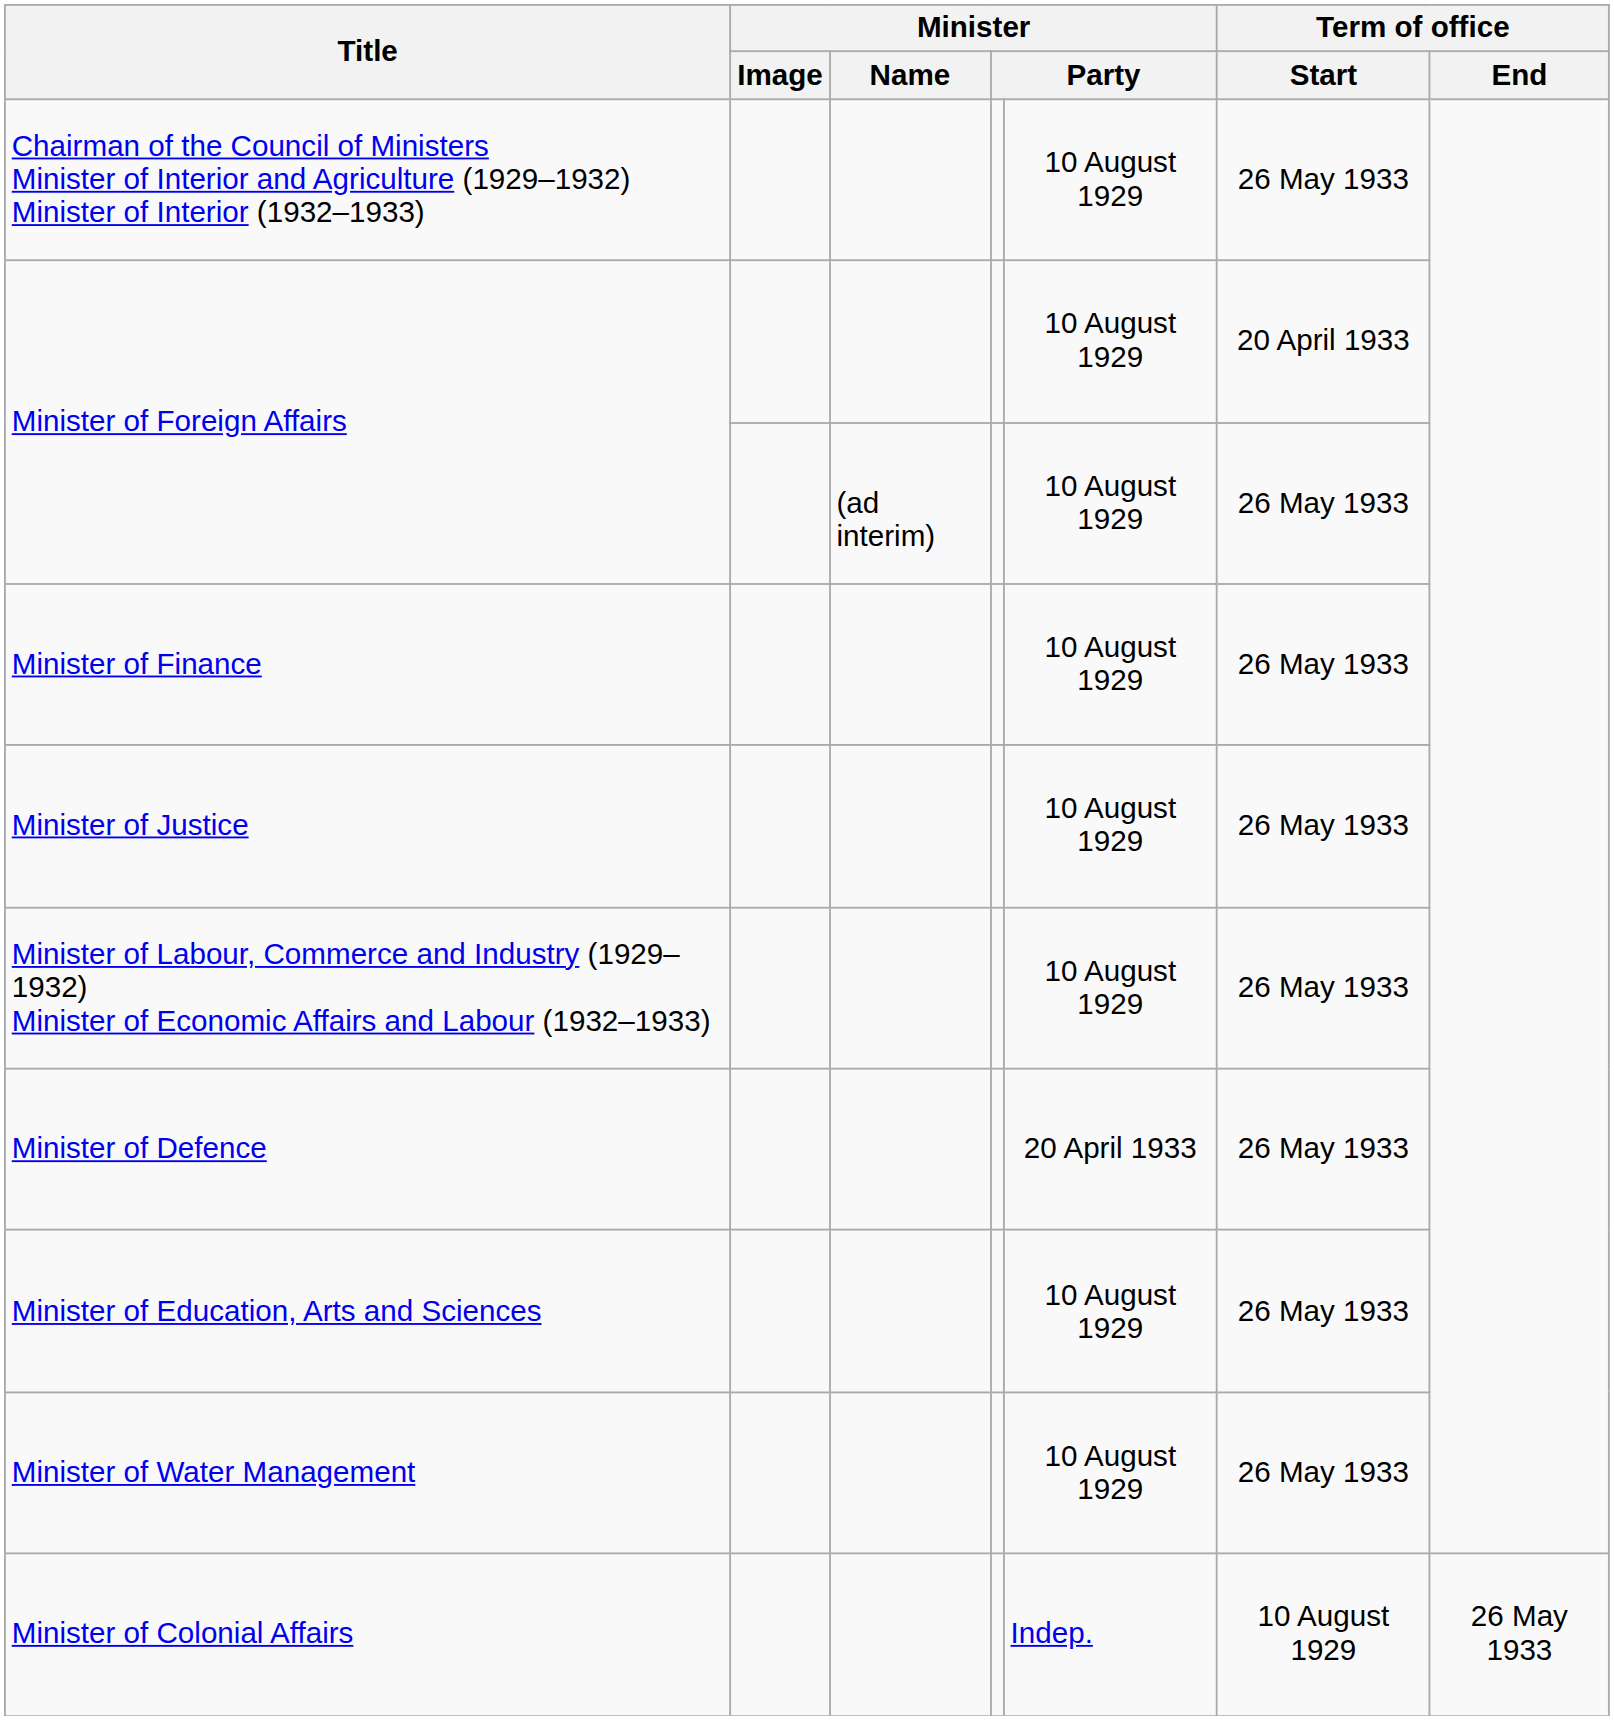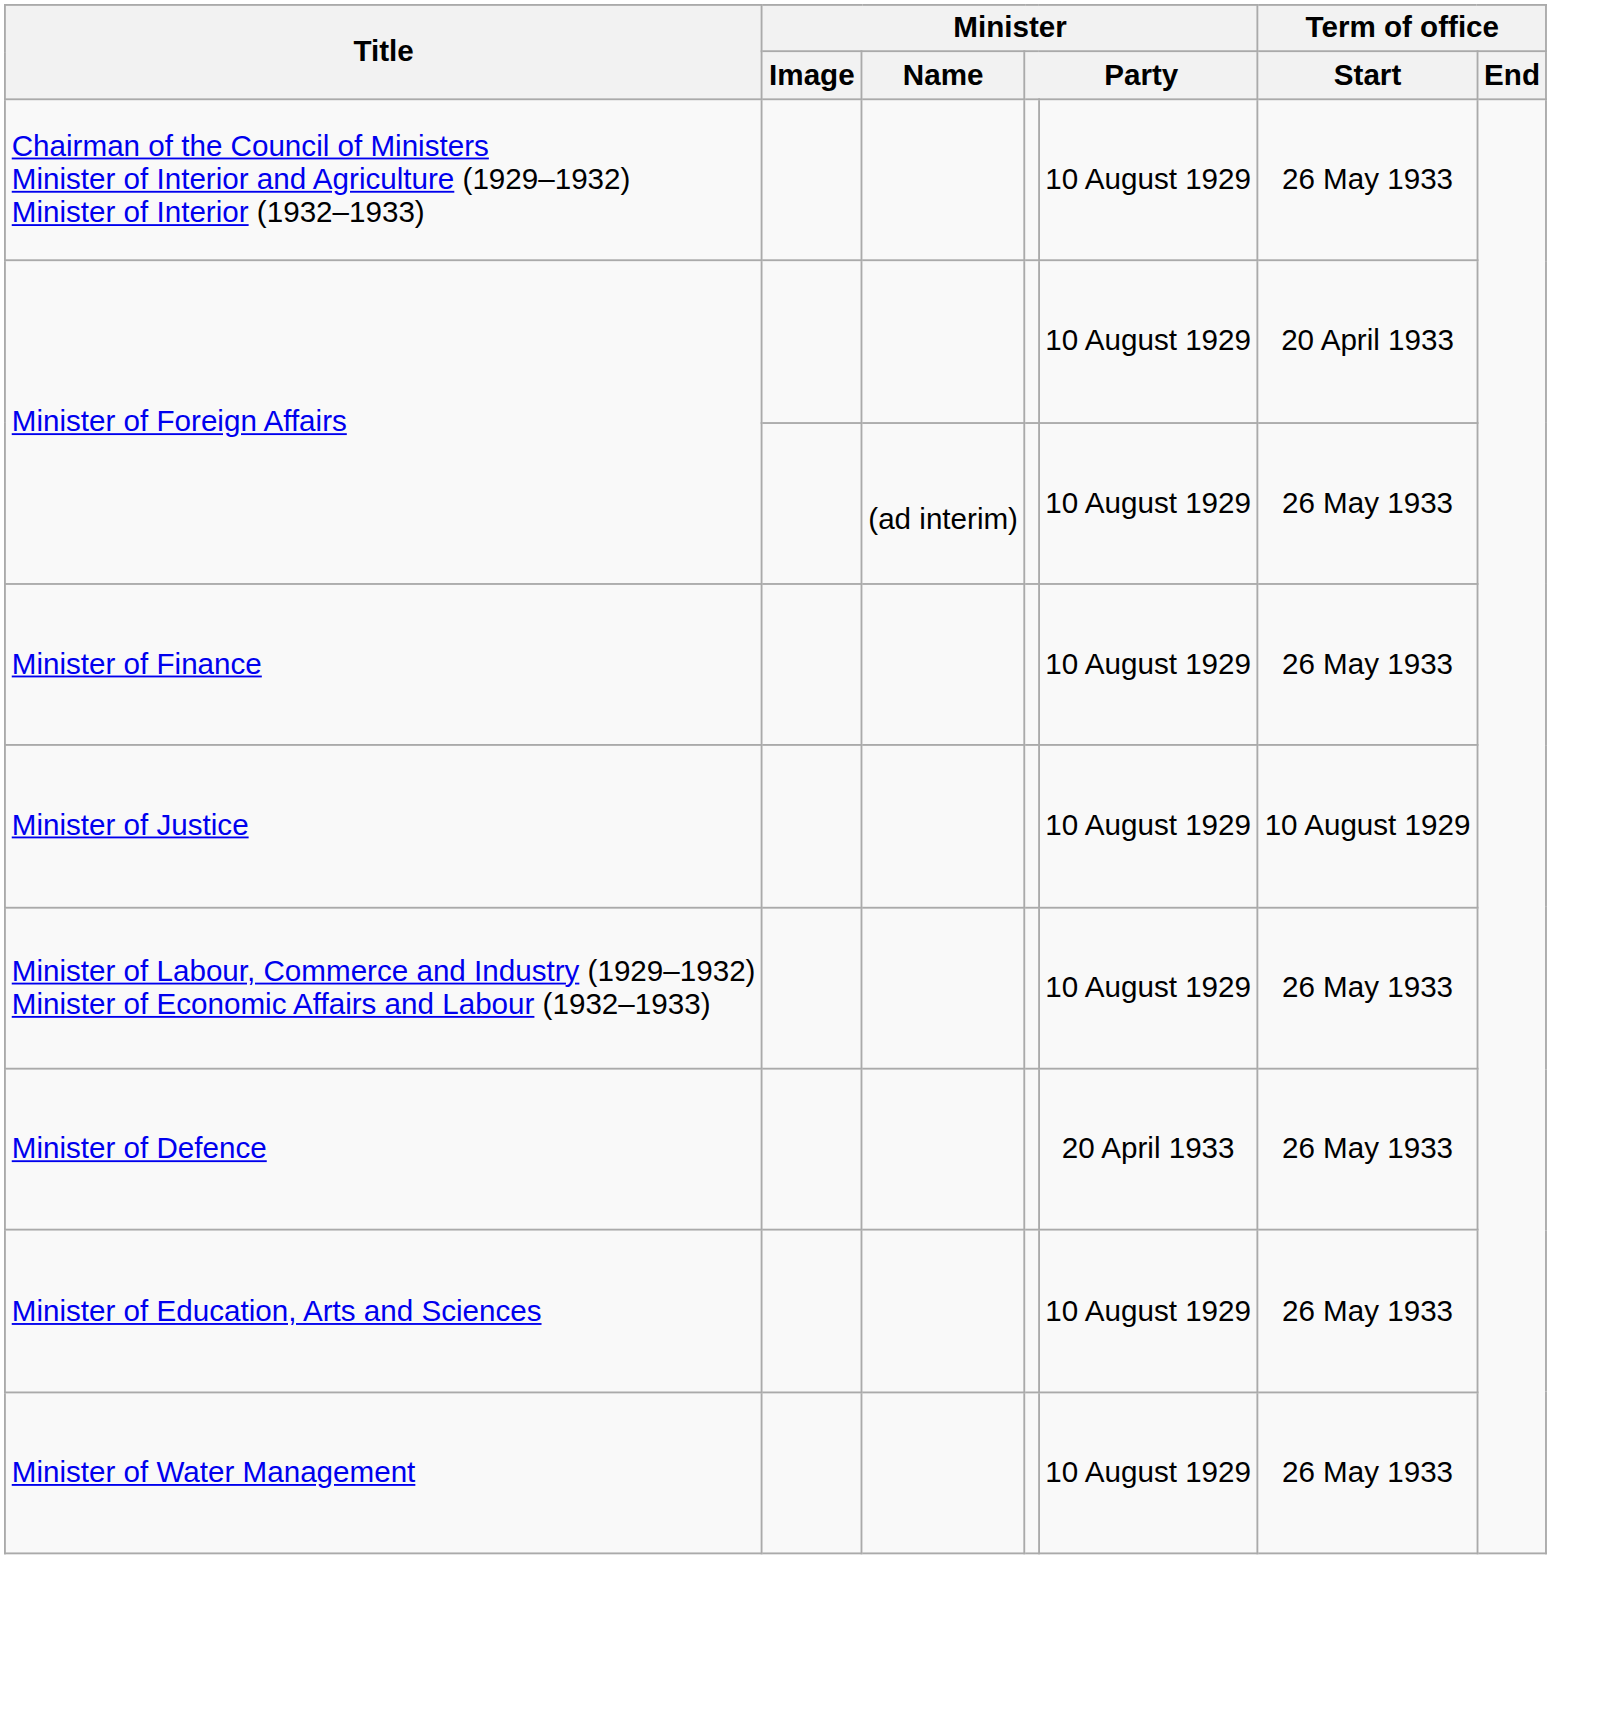Minister of Justice | Term of office / Start: 26 May 1933 -> 10 August 1929
- row: Minister of Colonial Affairs | Indep. | 10 August 1929 | 26 May 1933
